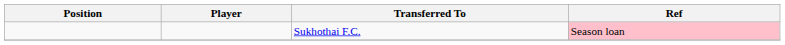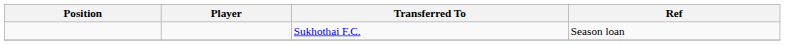Sukhothai F.C. | Ref: pink background -> no background
